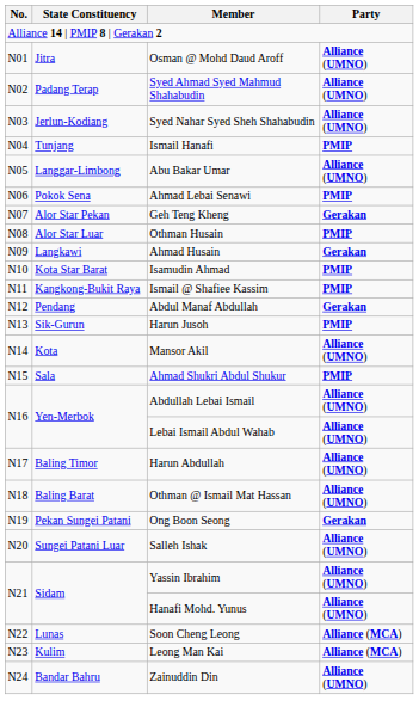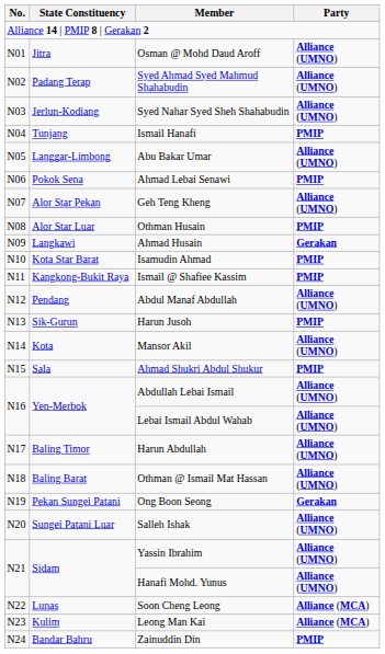Geh Teng Kheng | Party: Gerakan -> Alliance (UMNO)
Abdul Manaf Abdullah | Party: Gerakan -> Alliance (UMNO)
Zainuddin Din | Party: Alliance (UMNO) -> PMIP
